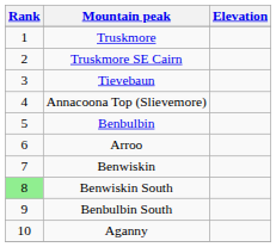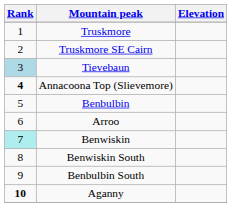Tievebaun | Rank: no background -> lightblue background
Annacoona Top (Slievemore) | Rank: normal -> bold
Benwiskin | Rank: no background -> paleturquoise background
Benwiskin South | Rank: lightgreen background -> no background
Aganny | Rank: normal -> bold
